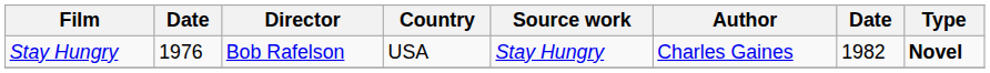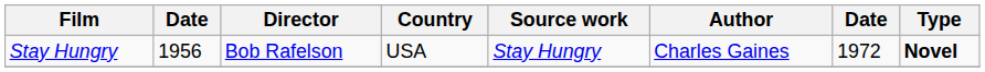row 2 | column 2: 1976 -> 1956
row 2 | column 7: 1982 -> 1972
